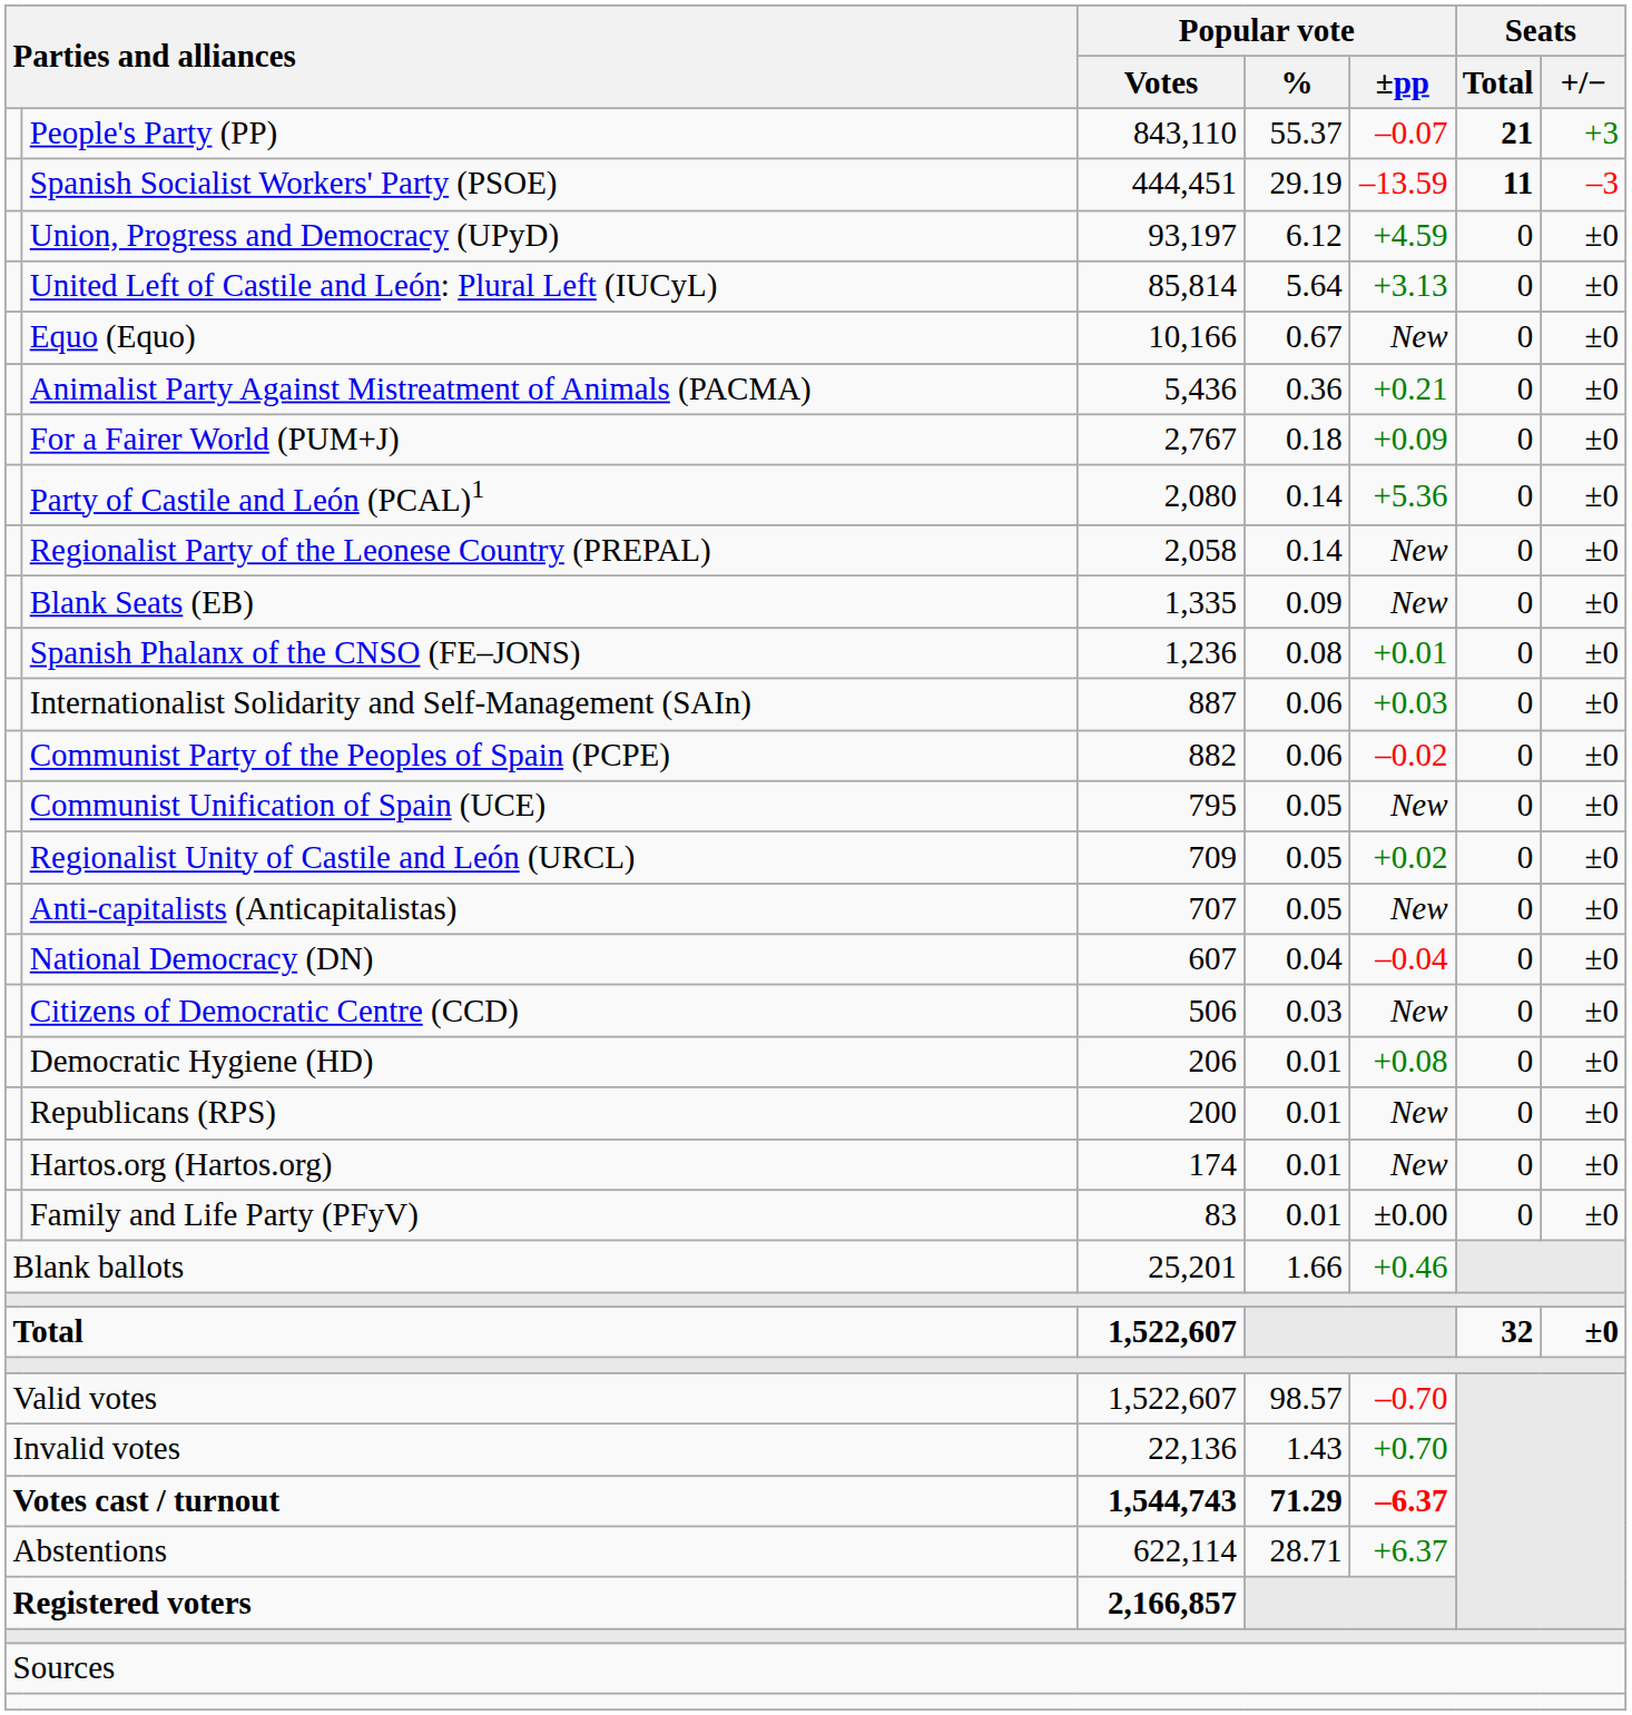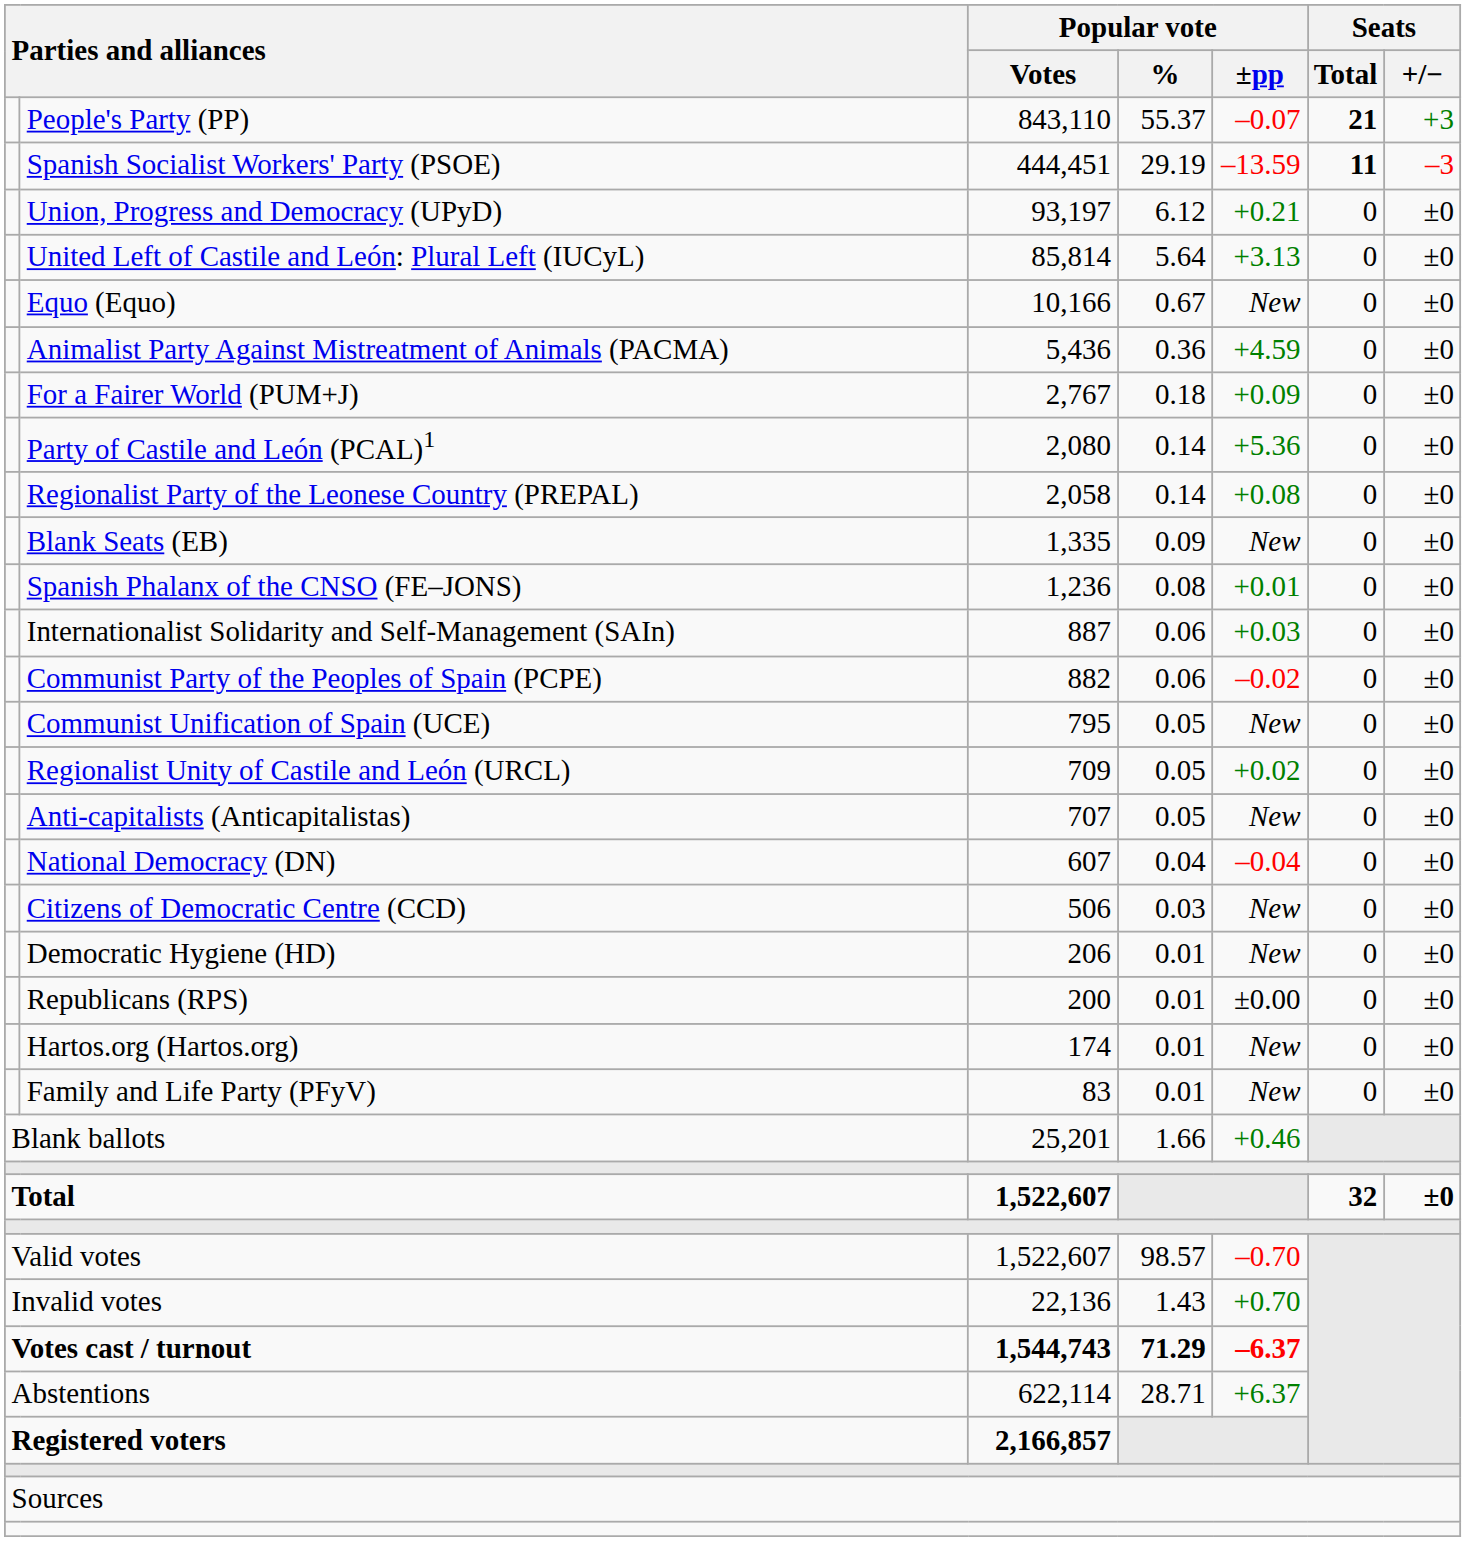Union, Progress and Democracy (UPyD) | Popular vote / ±pp: +4.59 -> +0.21
Animalist Party Against Mistreatment of Animals (PACMA) | Popular vote / ±pp: +0.21 -> +4.59
Regionalist Party of the Leonese Country (PREPAL) | Popular vote / ±pp: New -> +0.08
Democratic Hygiene (HD) | Popular vote / ±pp: +0.08 -> New
Republicans (RPS) | Popular vote / ±pp: New -> ±0.00
Family and Life Party (PFyV) | Popular vote / ±pp: ±0.00 -> New
